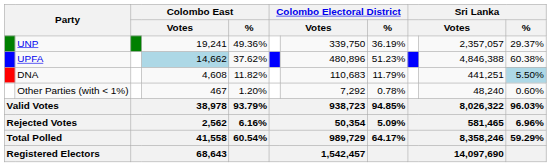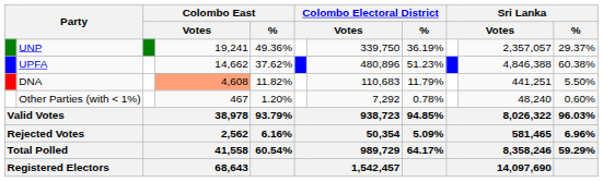UPFA | column 4: lightblue background -> no background
DNA | column 4: no background -> lightsalmon background
DNA | Sri Lanka / %: lightblue background -> no background
